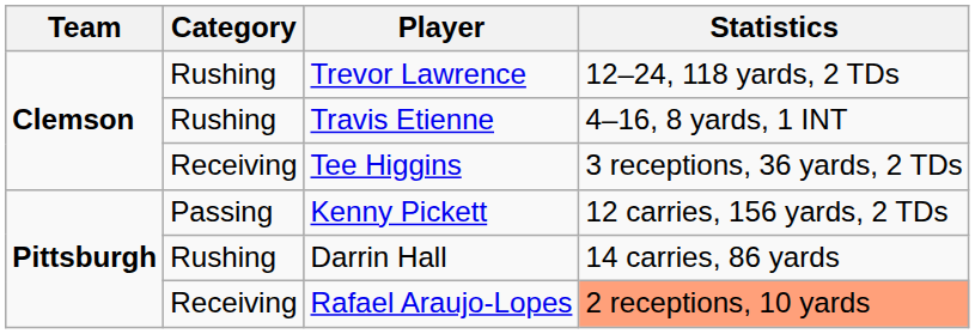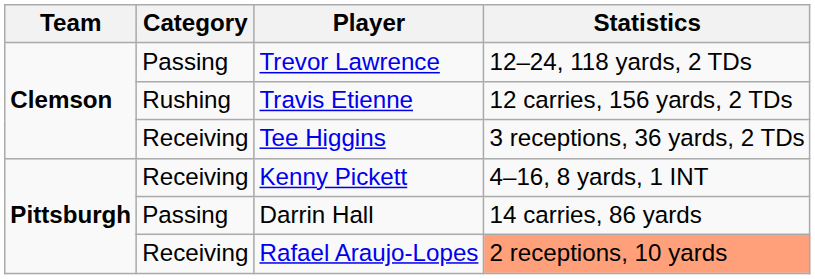Trevor Lawrence | Category: Rushing -> Passing
Travis Etienne | Statistics: 4–16, 8 yards, 1 INT -> 12 carries, 156 yards, 2 TDs
Kenny Pickett | Category: Passing -> Receiving
Kenny Pickett | Statistics: 12 carries, 156 yards, 2 TDs -> 4–16, 8 yards, 1 INT
Darrin Hall | Category: Rushing -> Passing
